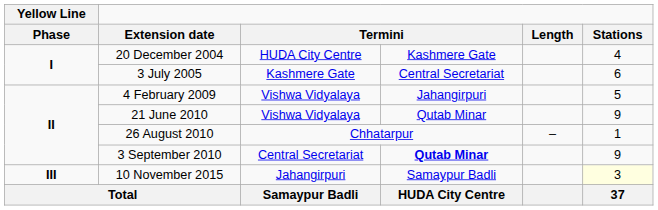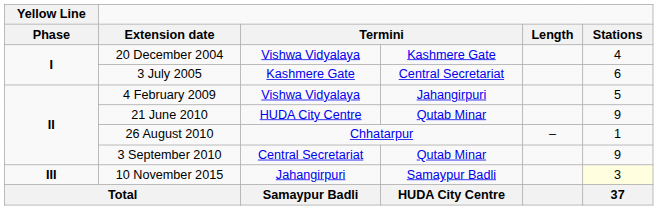20 December 2004 | column 3: HUDA City Centre -> Vishwa Vidyalaya
21 June 2010 | column 3: Vishwa Vidyalaya -> HUDA City Centre
3 September 2010 | column 4: bold -> normal
